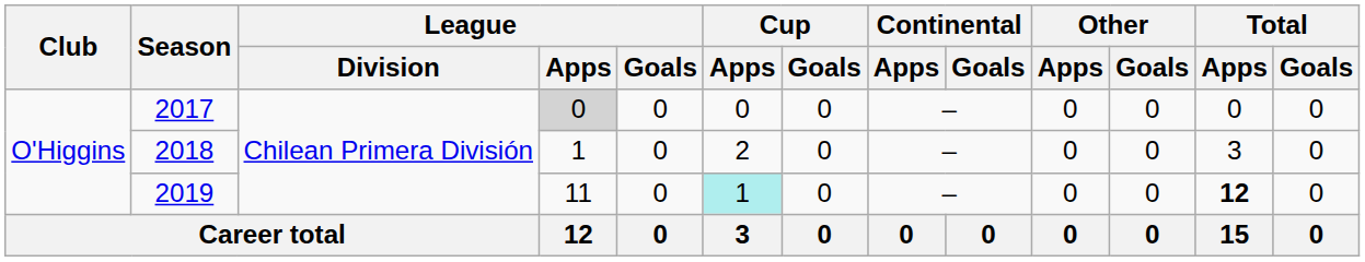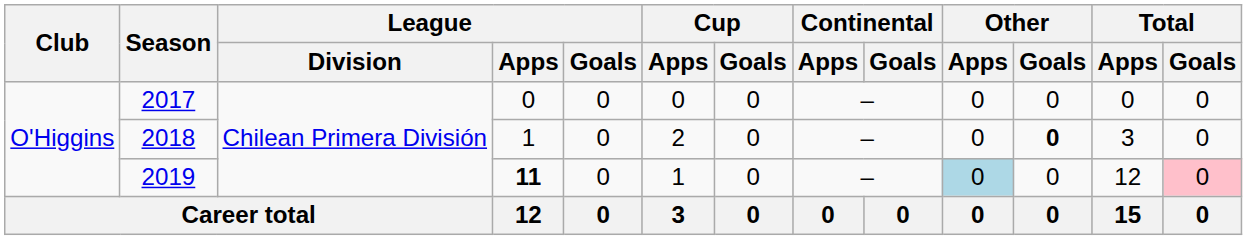2017 | League / Apps: lightgrey background -> no background
2018 | Other / Goals: normal -> bold
2019 | League / Apps: normal -> bold
2019 | Cup / Apps: paleturquoise background -> no background
2019 | Other / Apps: no background -> lightblue background
2019 | Total / Apps: bold -> normal
2019 | Total / Goals: no background -> pink background
